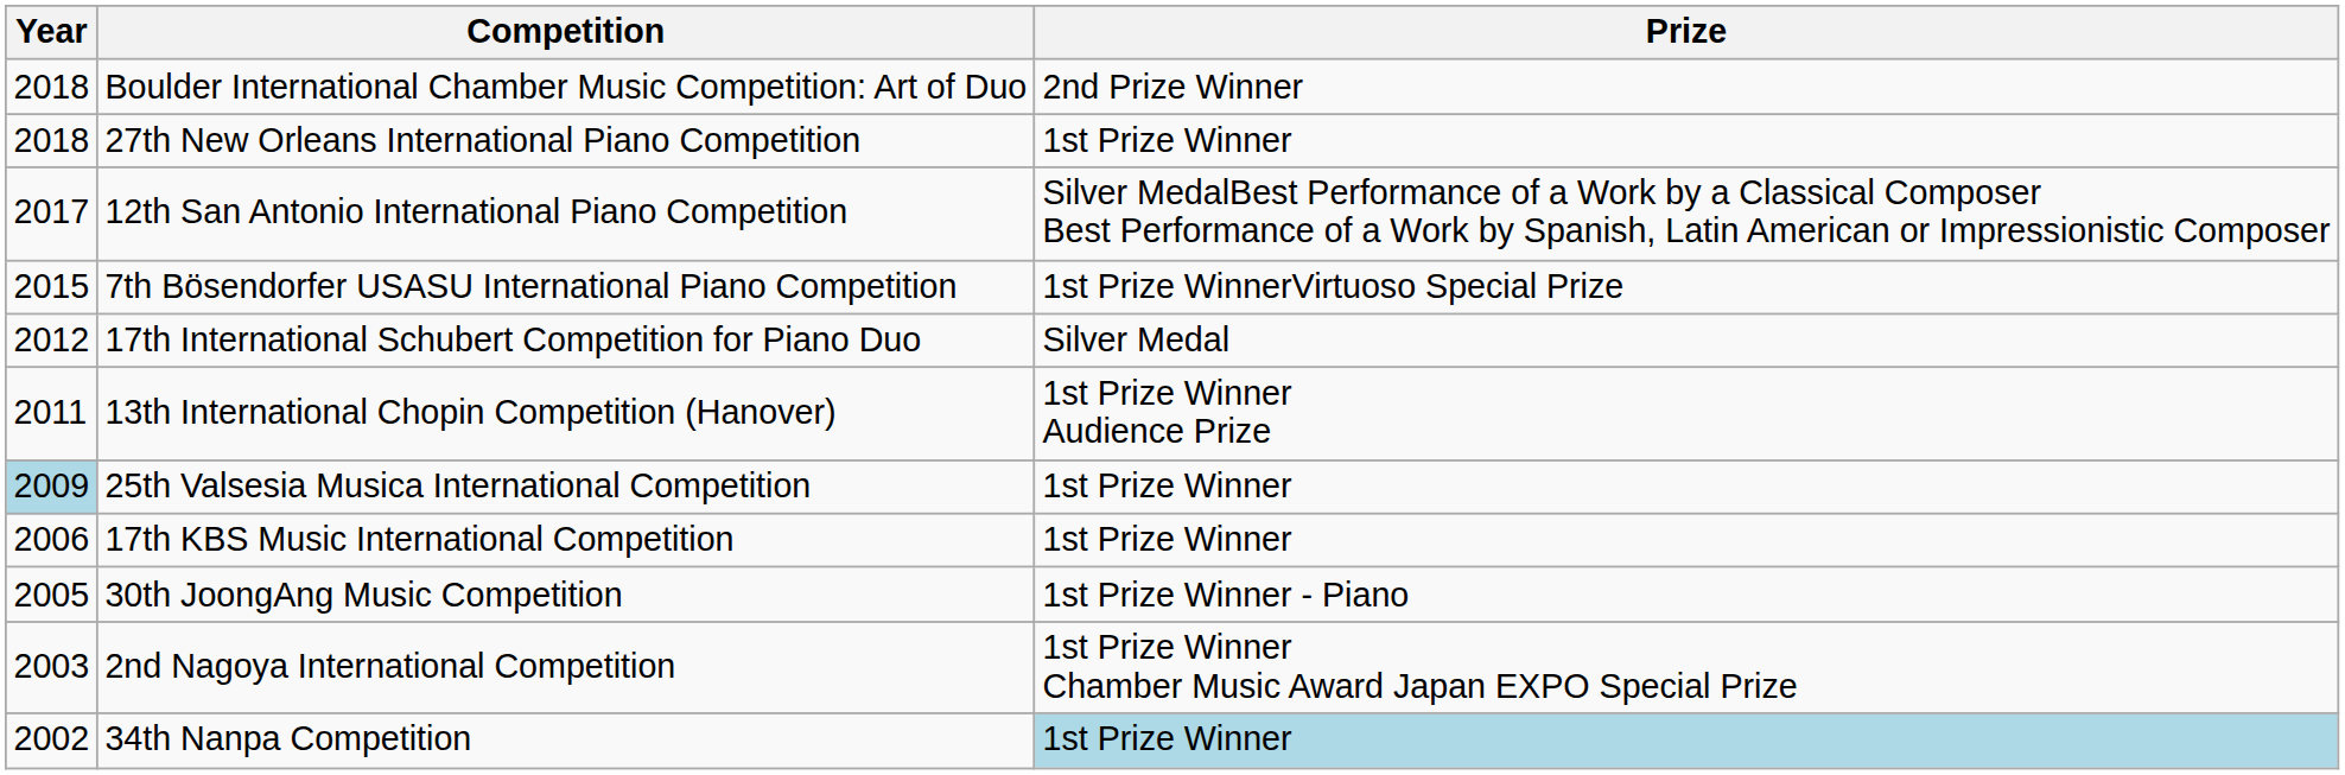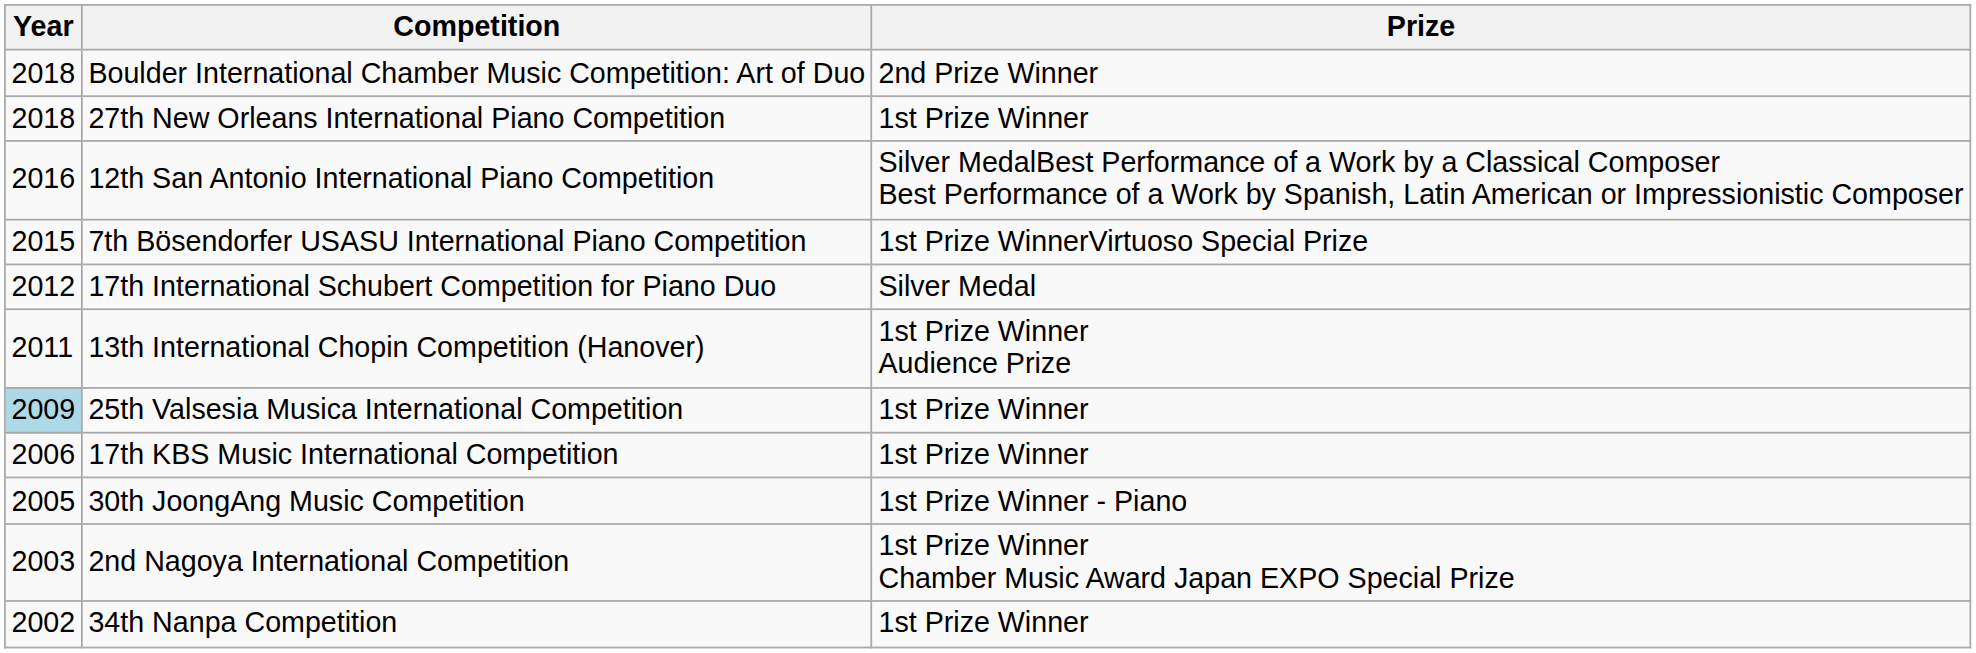12th San Antonio International Piano Competition | Year: 2017 -> 2016
34th Nanpa Competition | Prize: lightblue background -> no background
